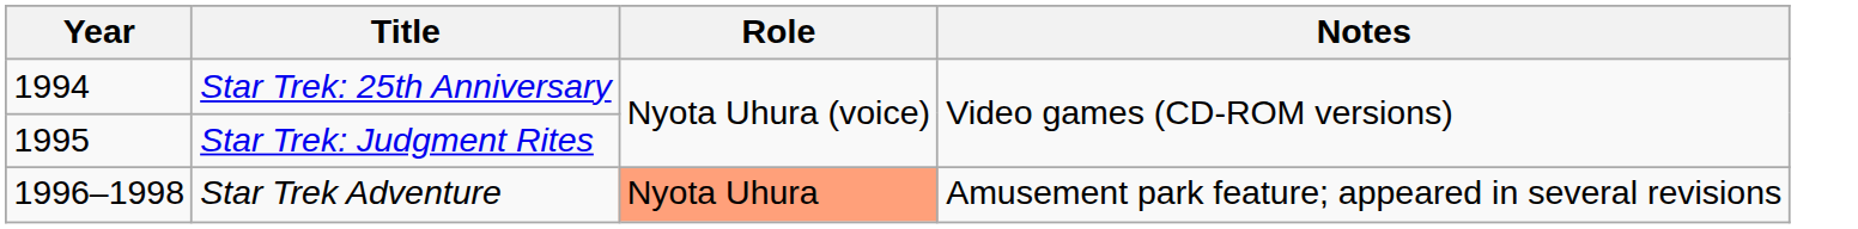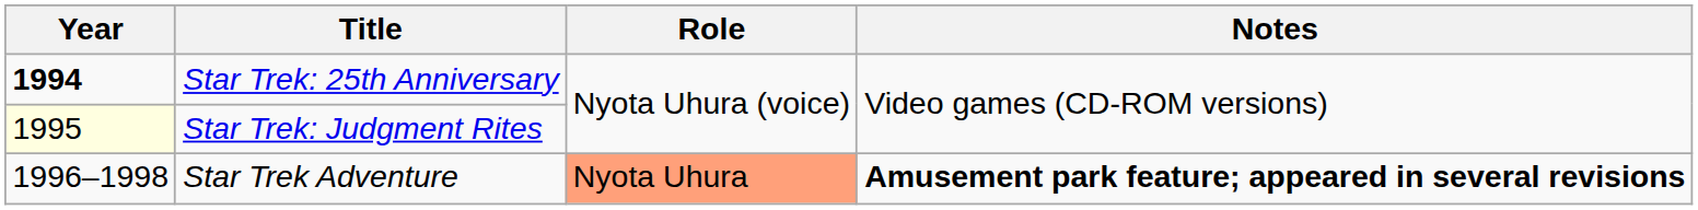Star Trek: 25th Anniversary | Year: normal -> bold
Star Trek: Judgment Rites | Year: no background -> lightyellow background
Star Trek Adventure | Notes: normal -> bold
